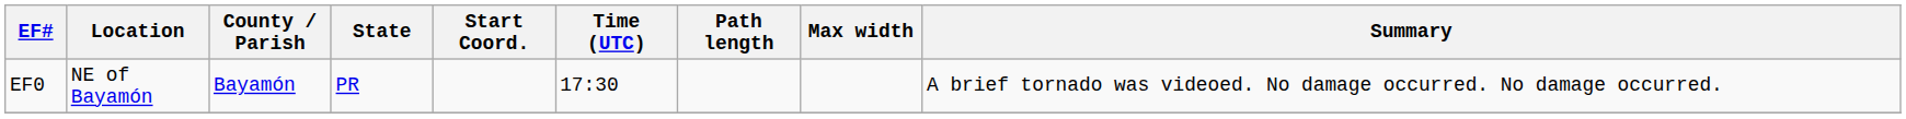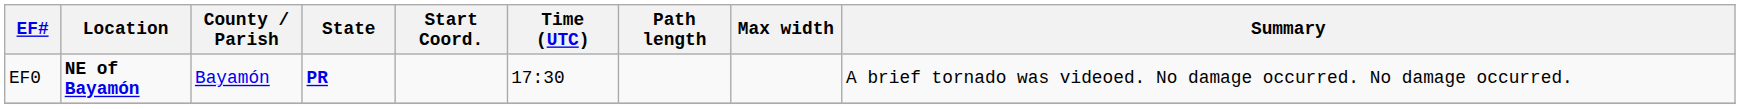EF0 | Location: normal -> bold
EF0 | State: normal -> bold
